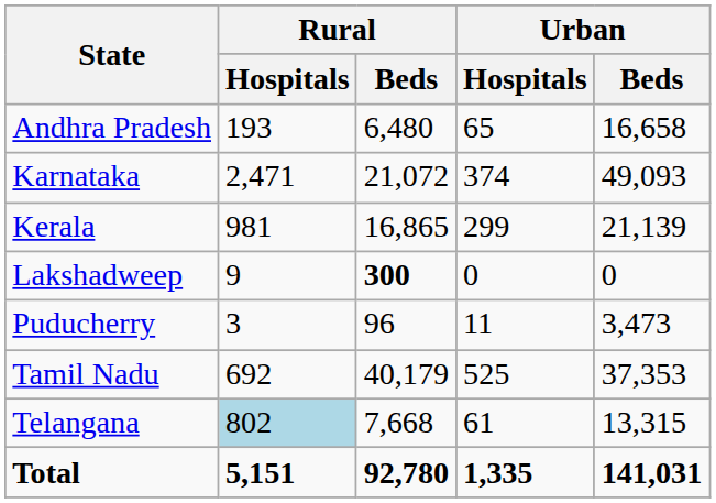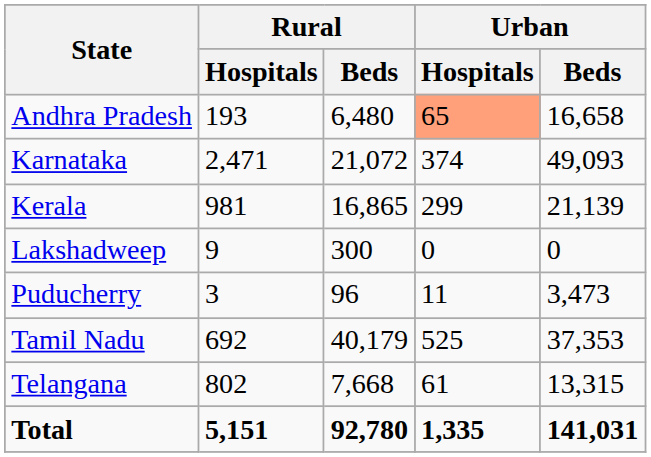Andhra Pradesh | Urban / Hospitals: no background -> lightsalmon background
Lakshadweep | Rural / Beds: bold -> normal
Telangana | Rural / Hospitals: lightblue background -> no background
